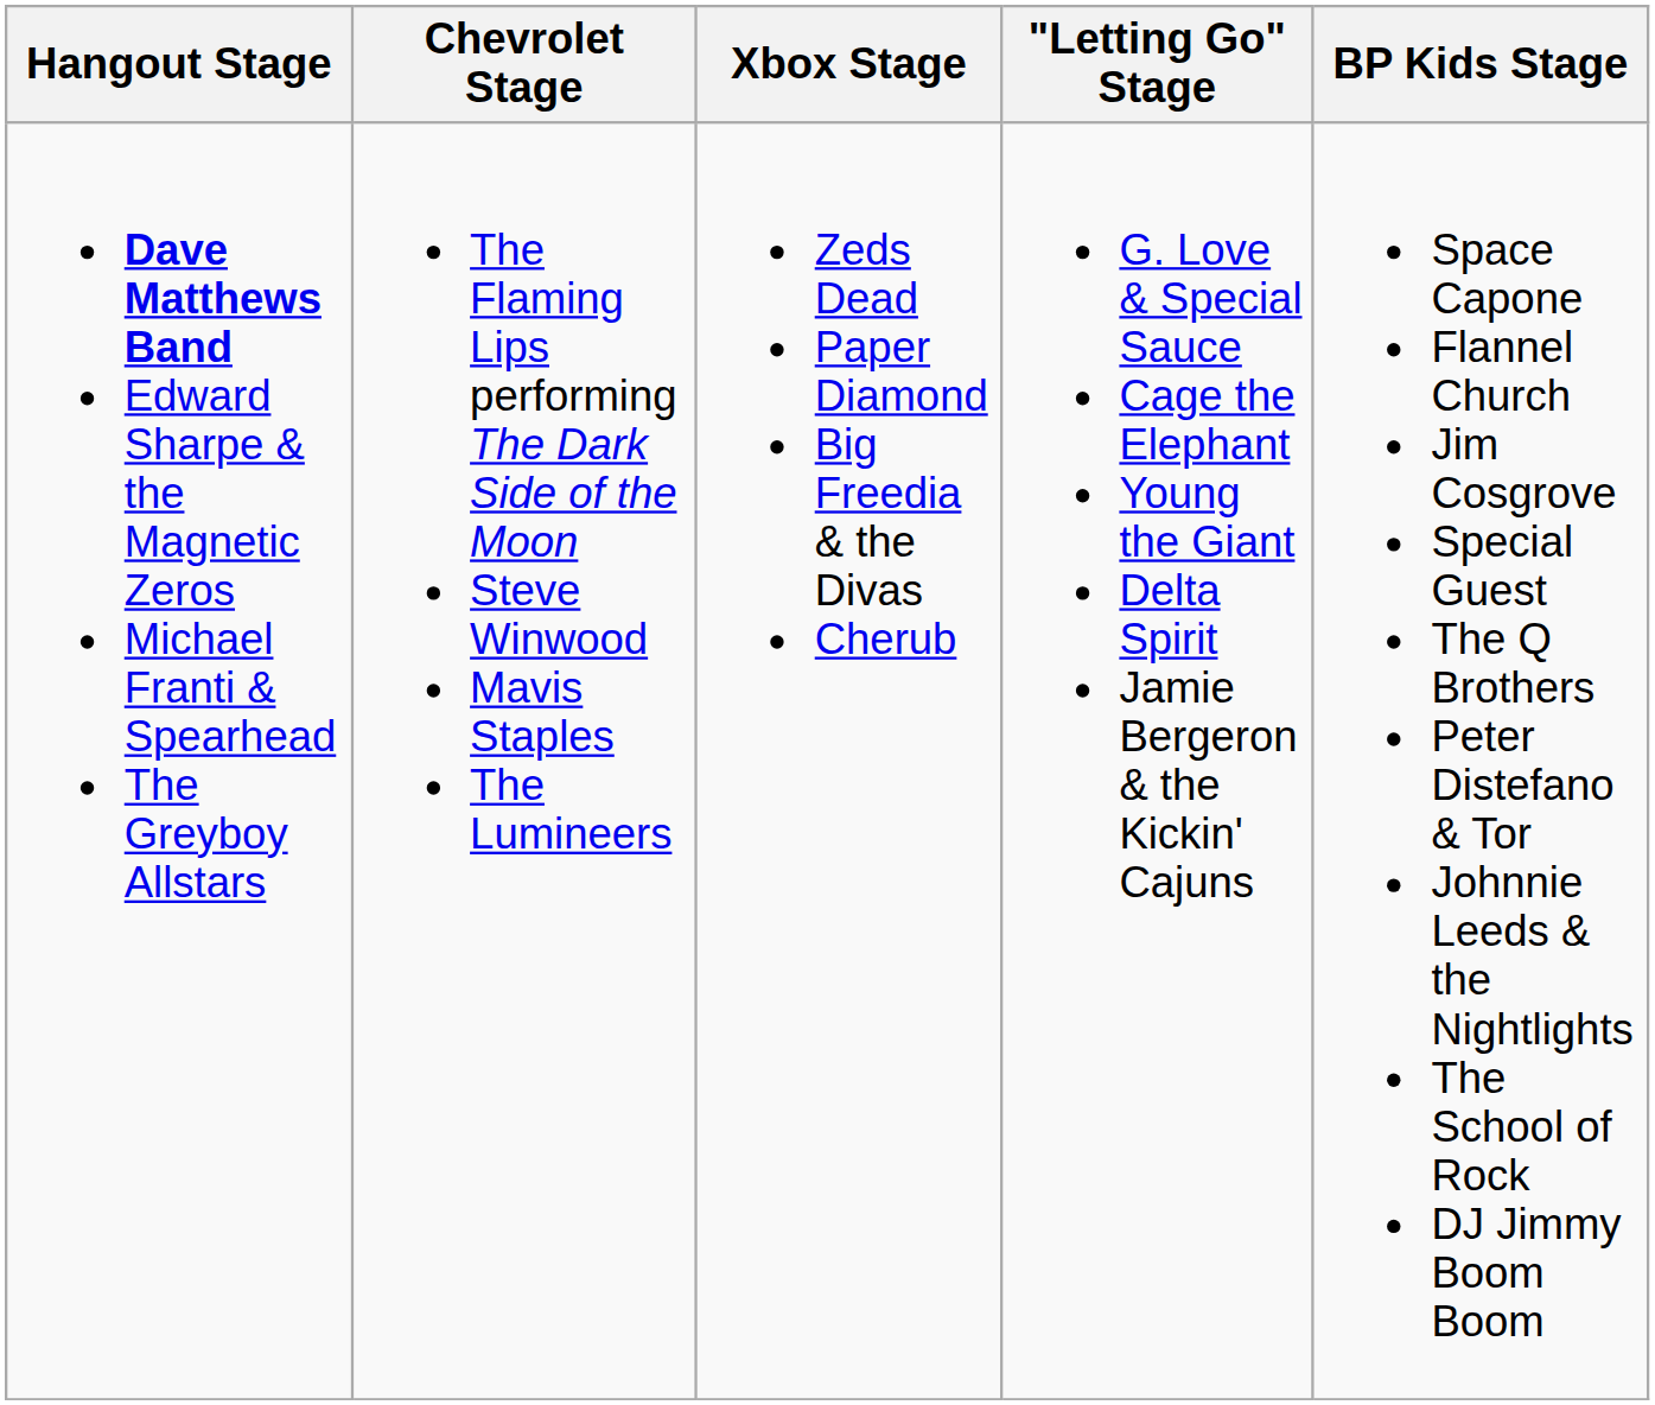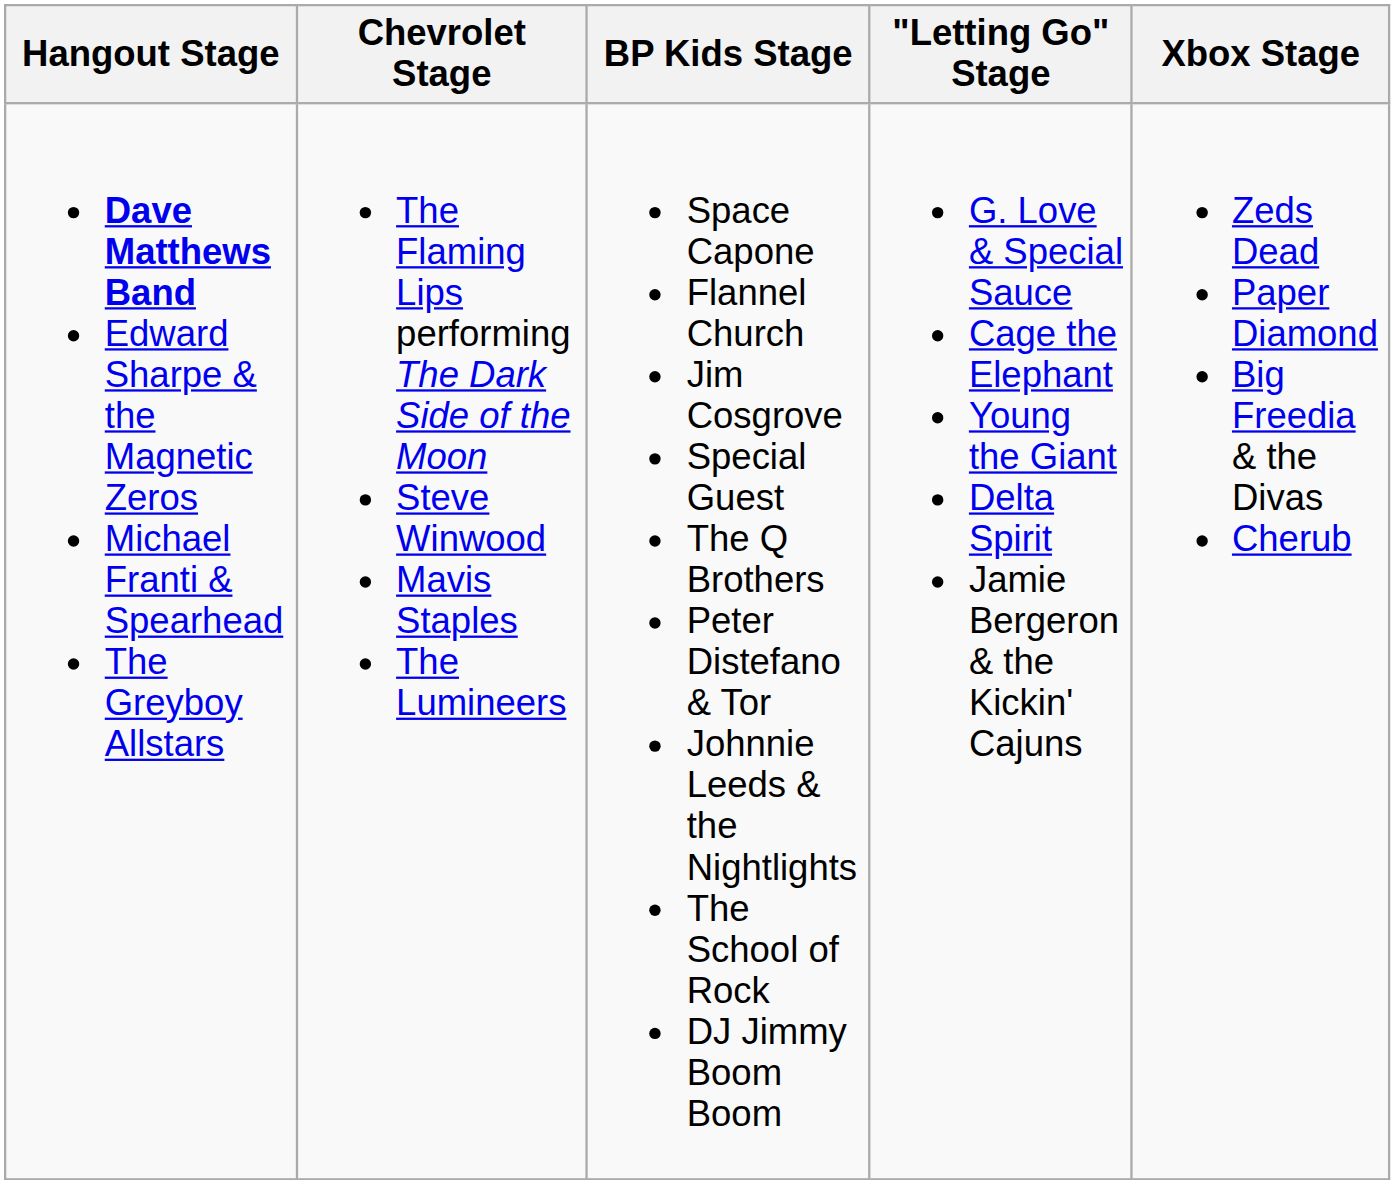columns swapped: Xbox Stage <-> BP Kids Stage
